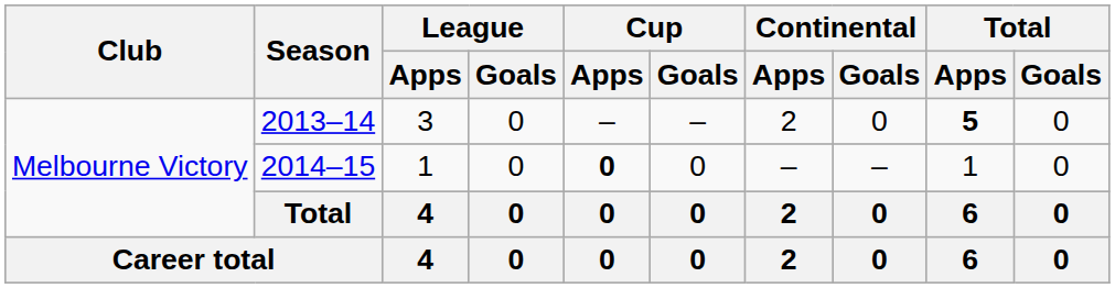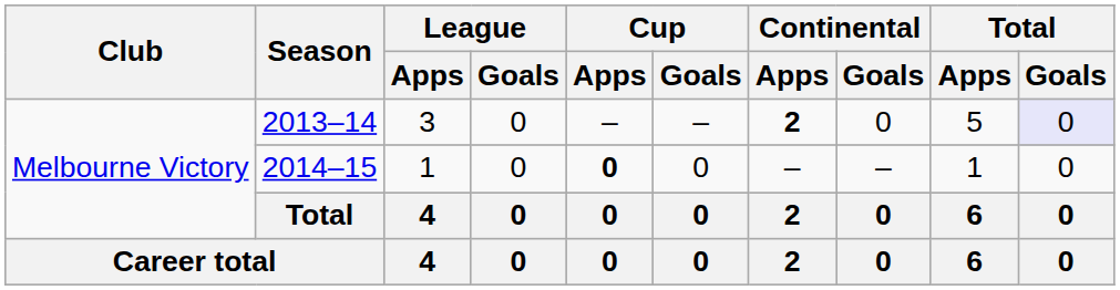2013–14 | Continental / Apps: normal -> bold
2013–14 | Total / Apps: bold -> normal
2013–14 | Total / Goals: no background -> lavender background
